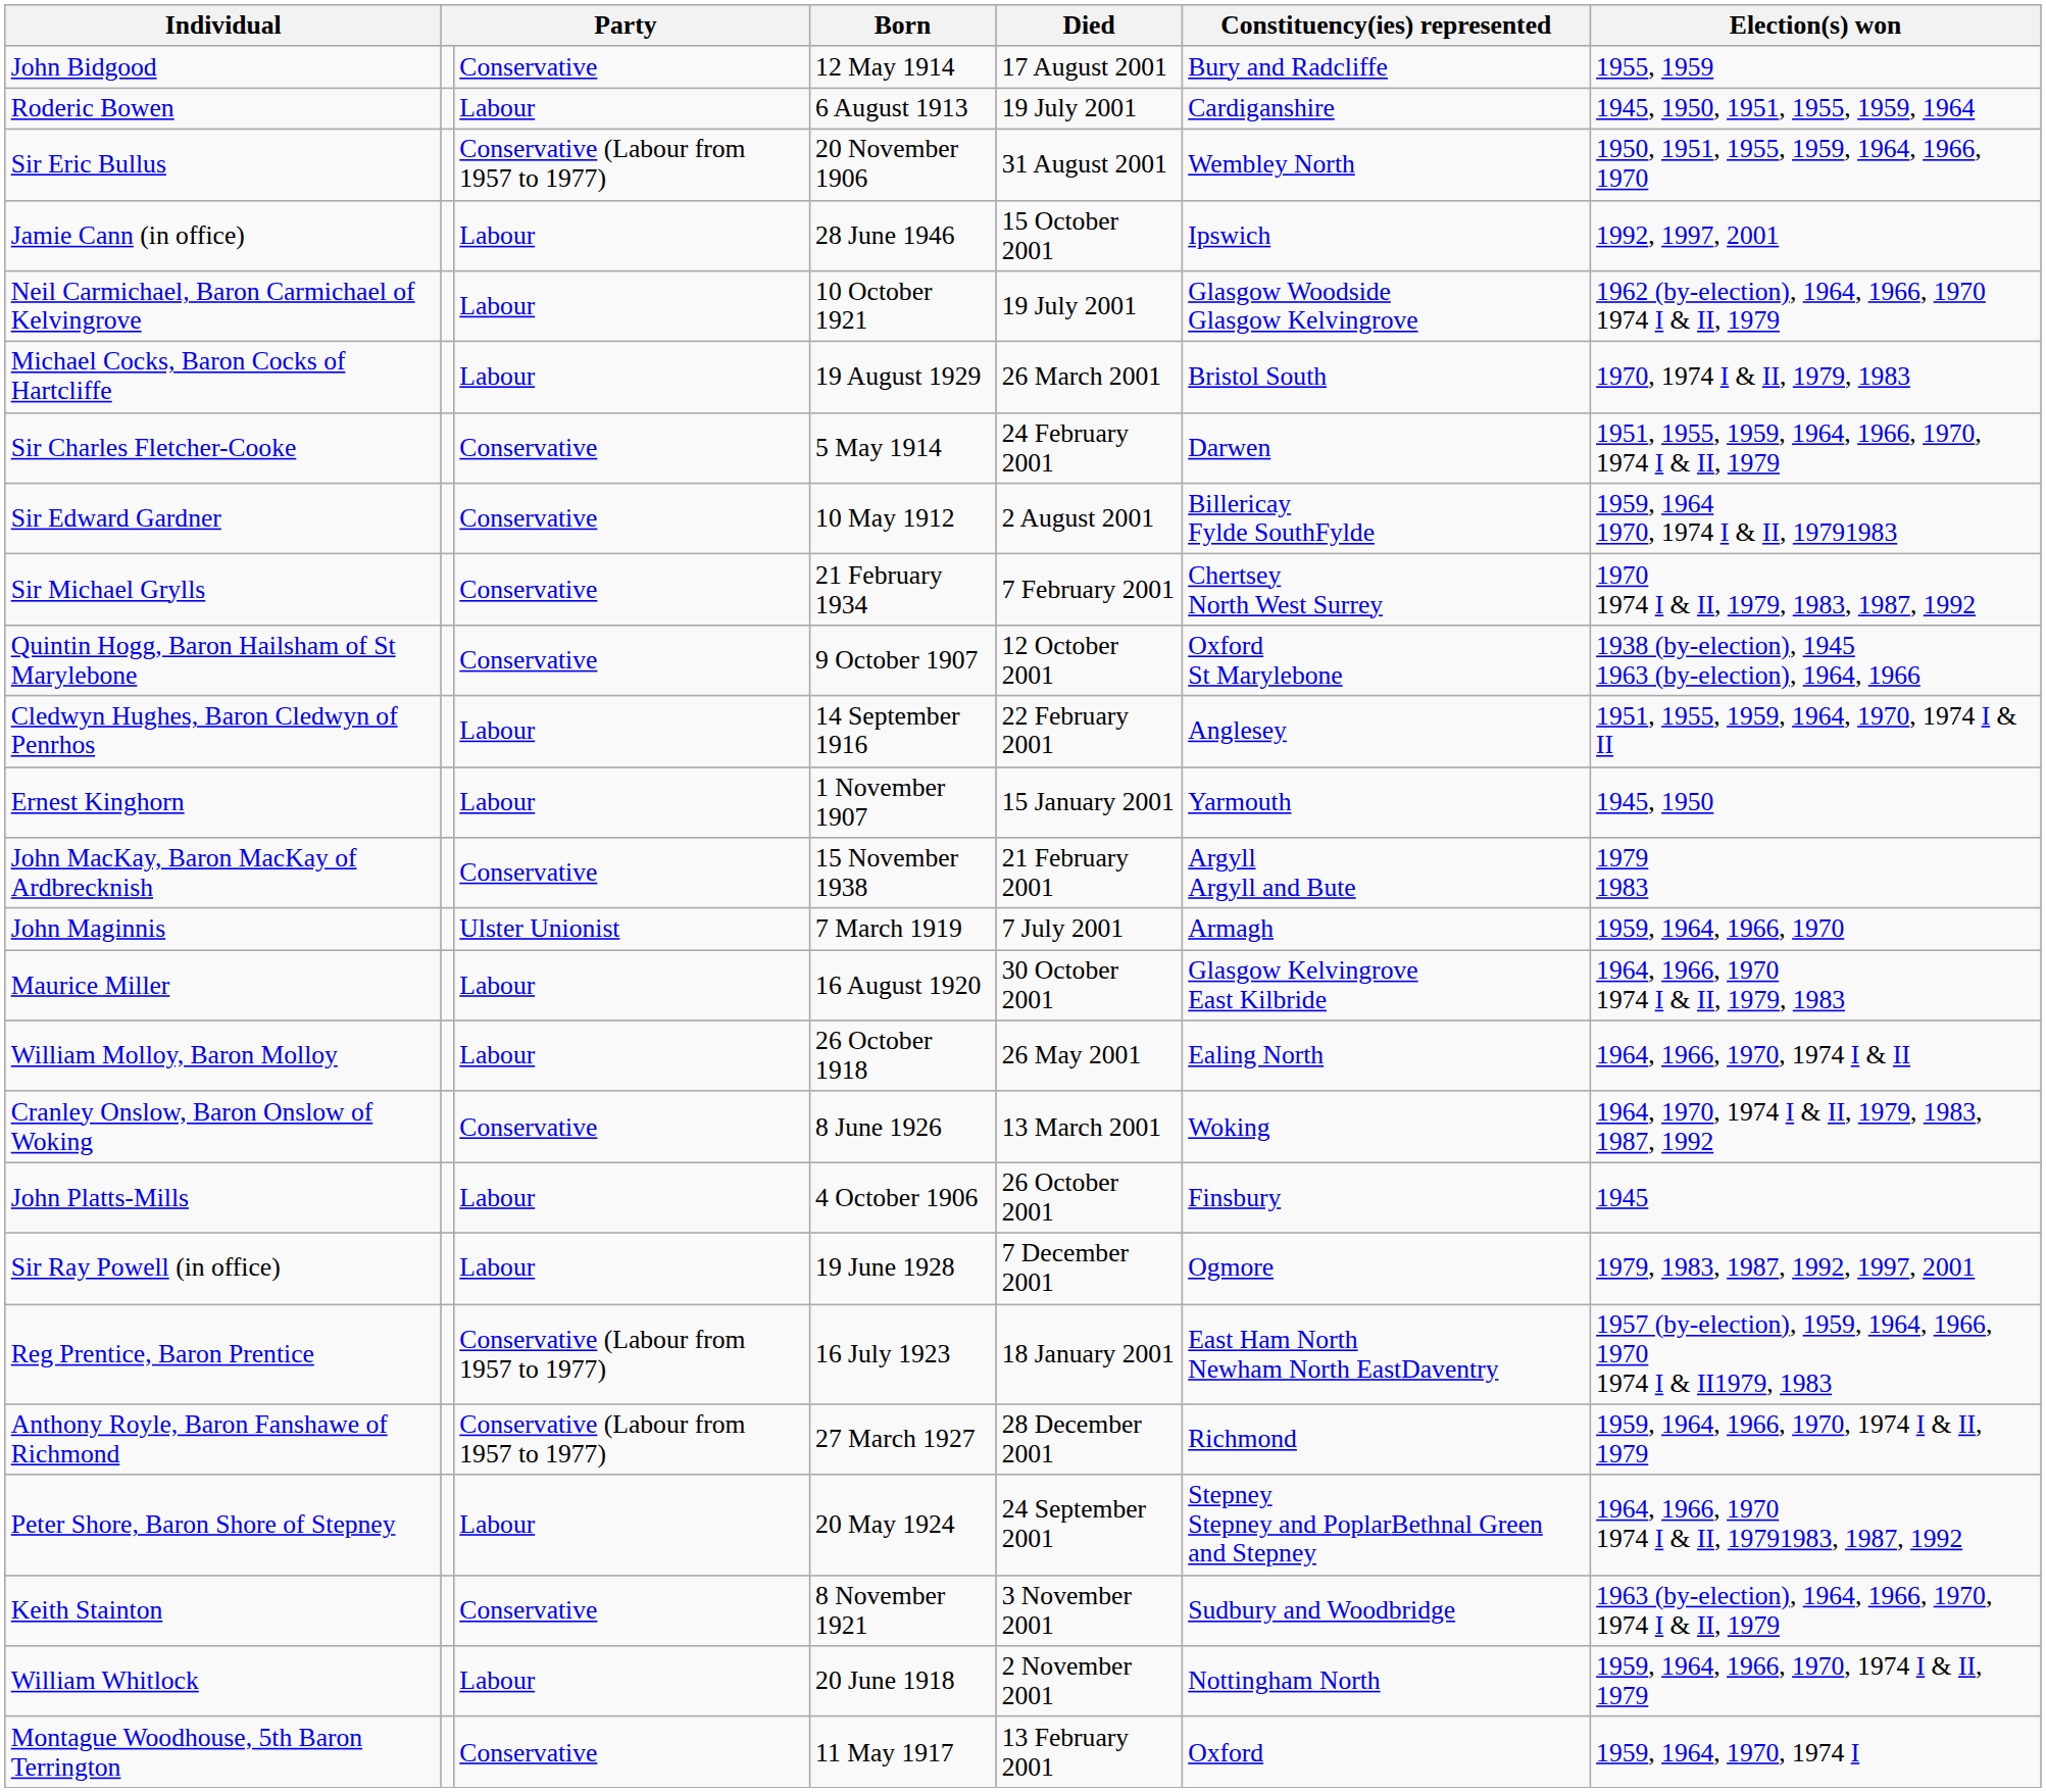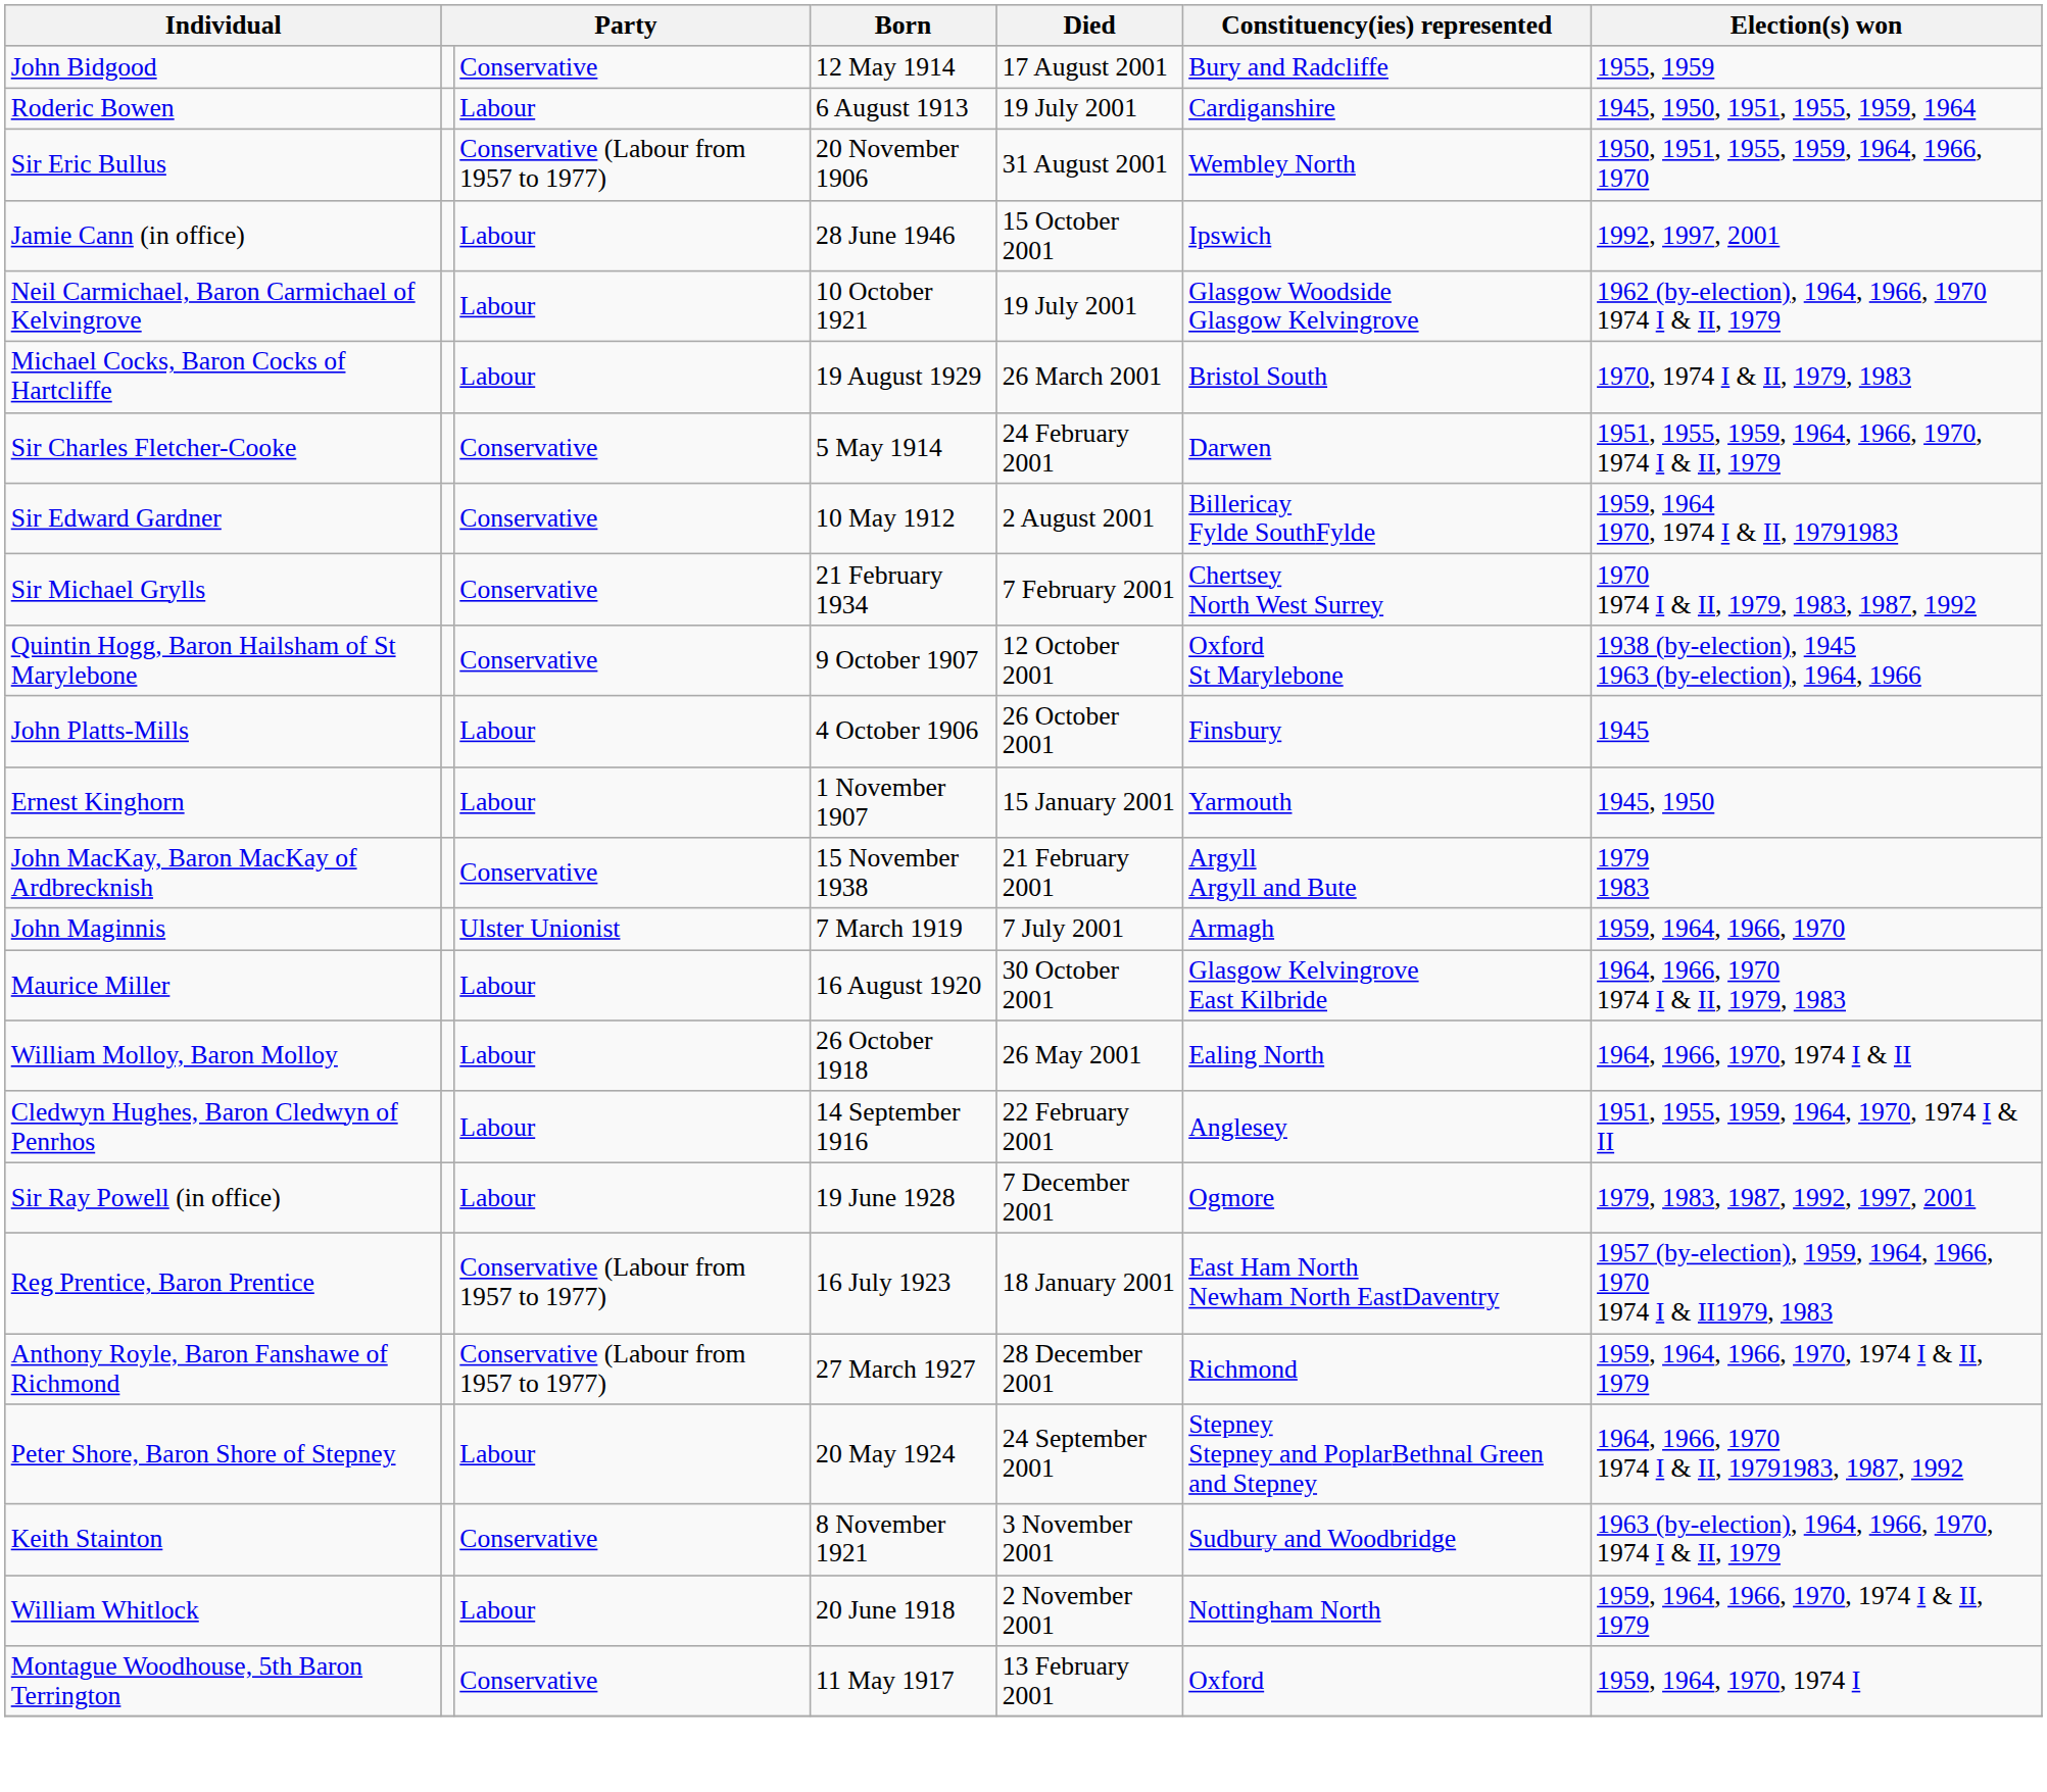rows swapped: Cledwyn Hughes, Baron Cledwyn of Penrhos <-> John Platts-Mills
- row: Cranley Onslow, Baron Onslow of Woking | Conservative | 8 June 1926 | 13 March 2001 | Woking | 1964, 1970, 1974 I & II, 1979, 1983, 1987, 1992
